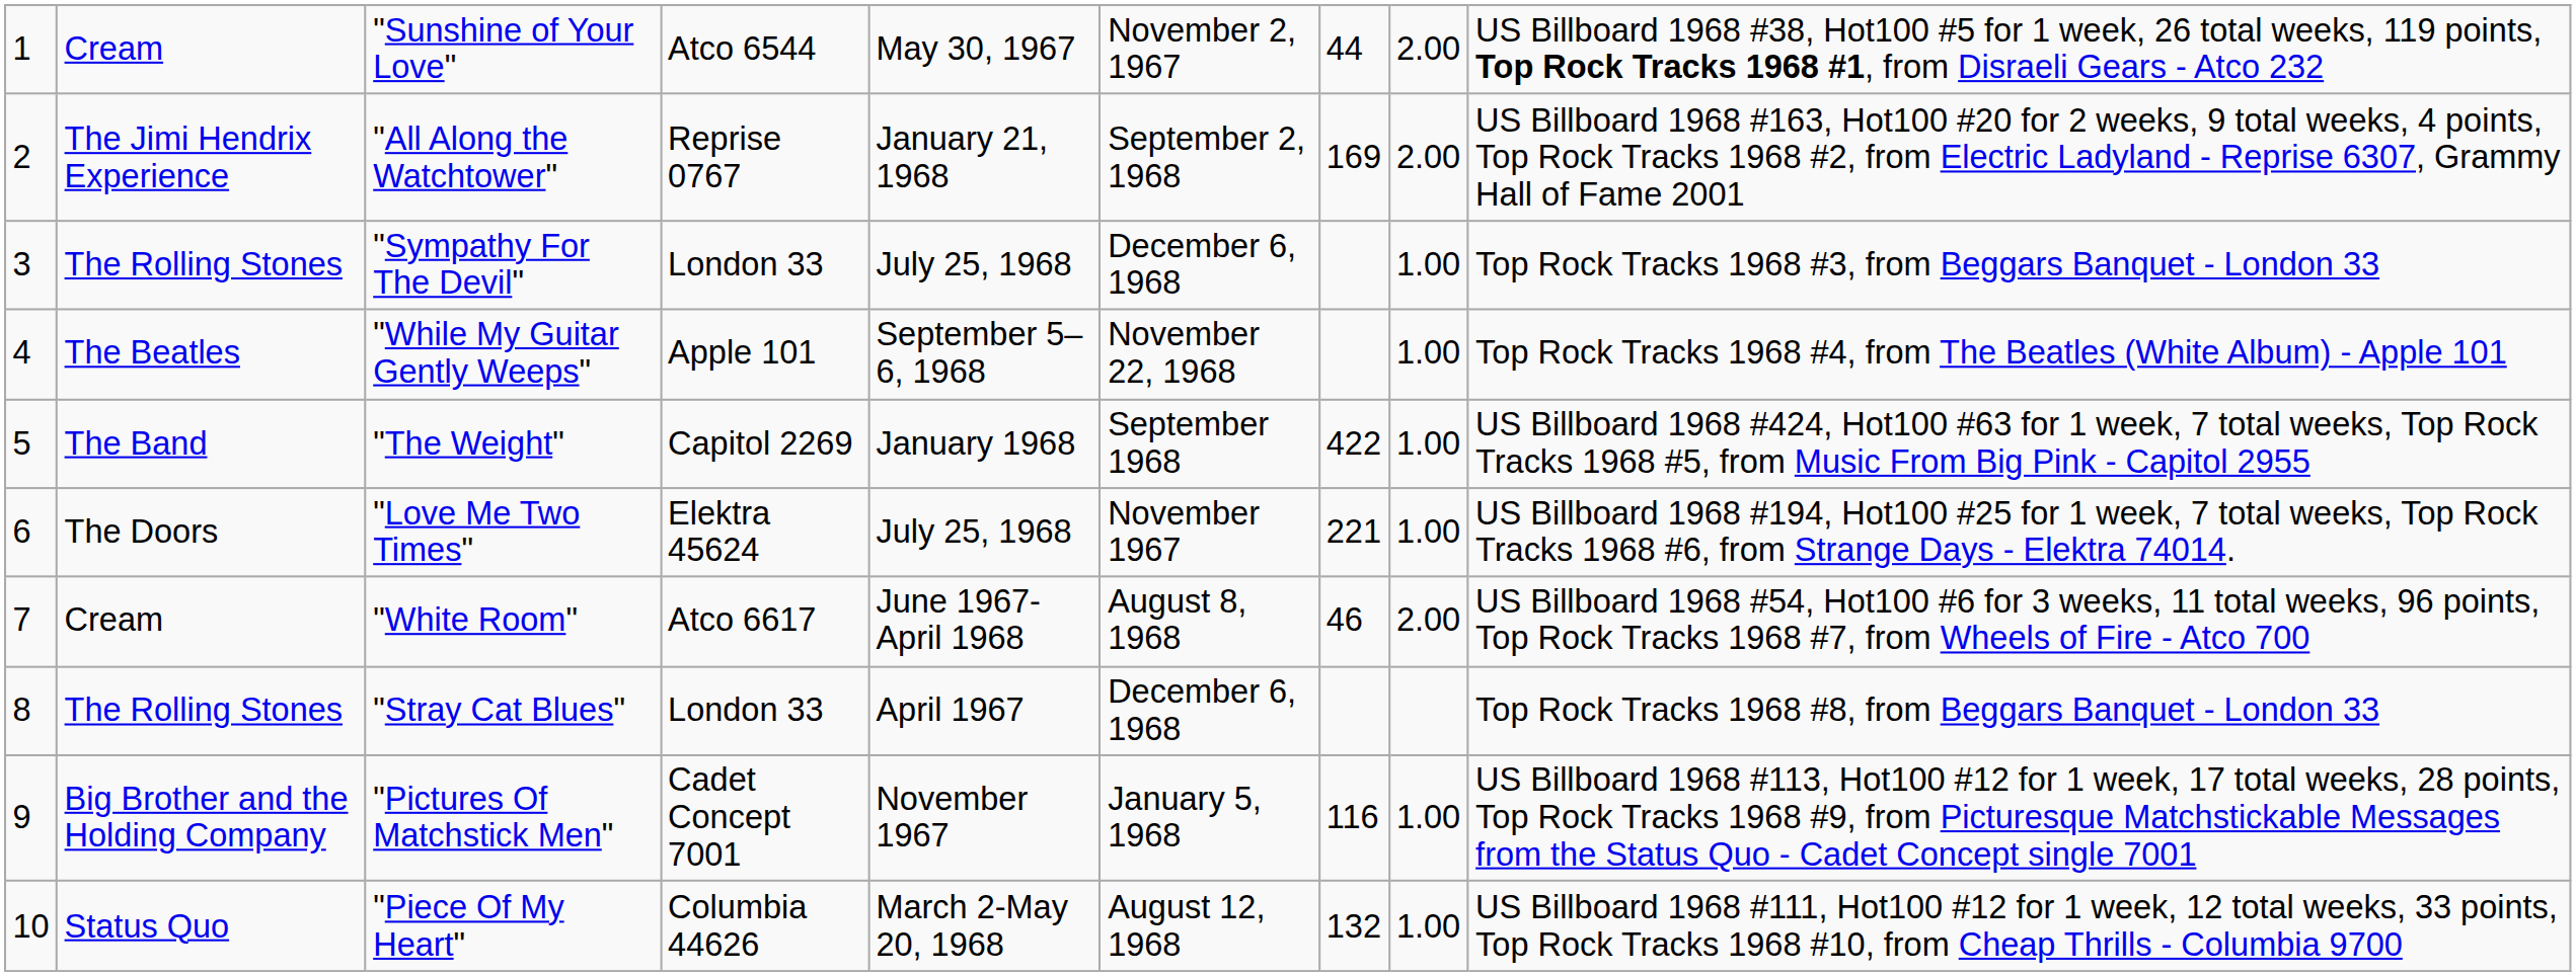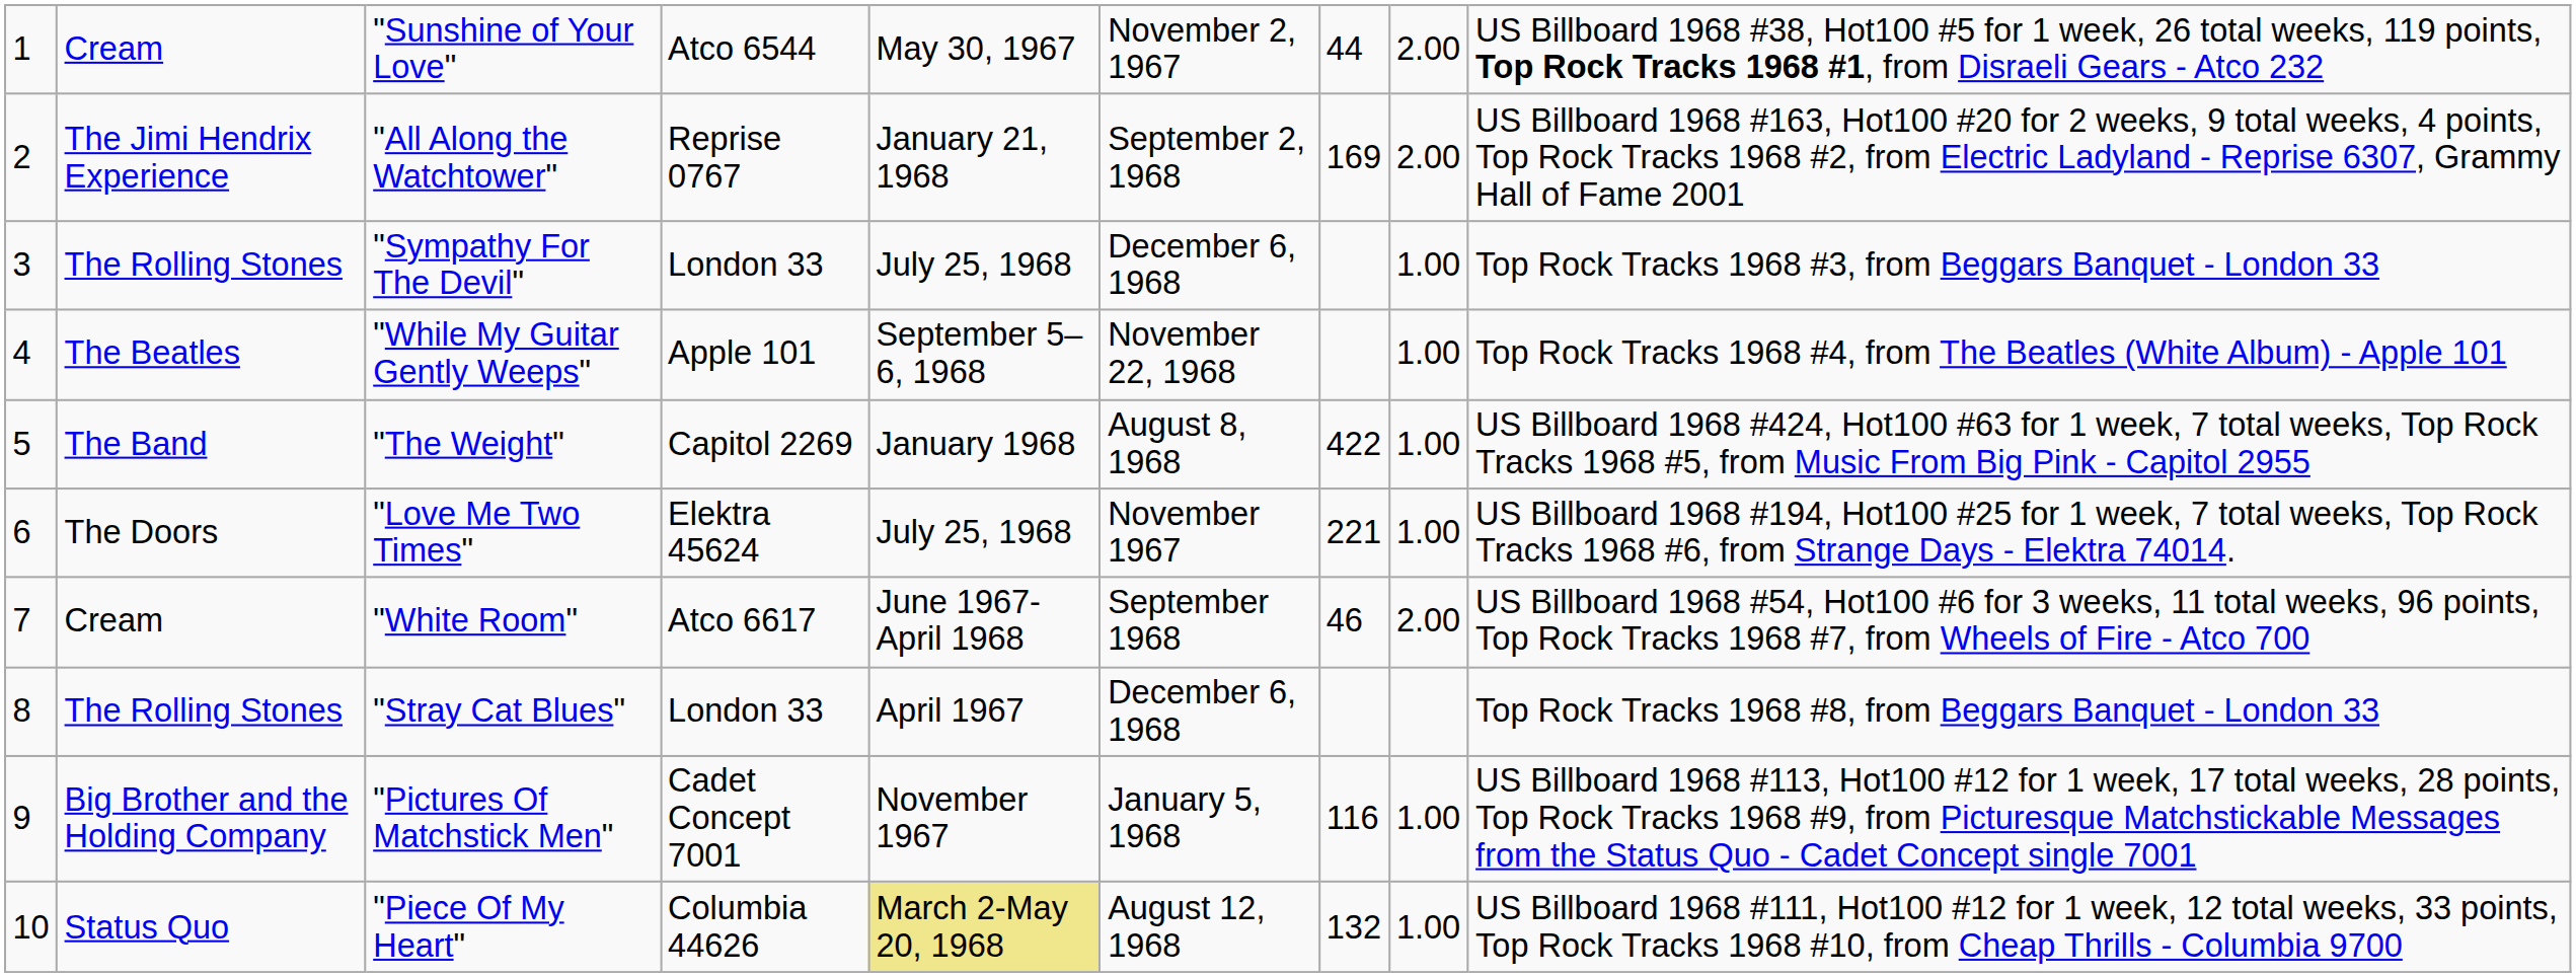"The Weight" | column 6: September 1968 -> August 8, 1968
"White Room" | column 6: August 8, 1968 -> September 1968
"Piece Of My Heart" | column 5: no background -> khaki background
